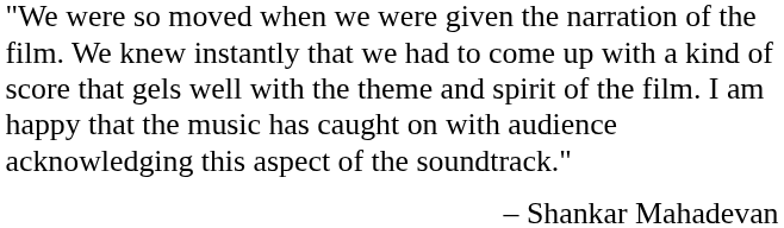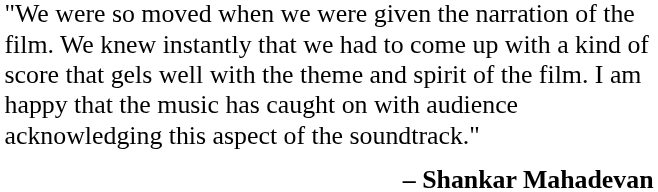row 2 | column 1: normal -> bold
